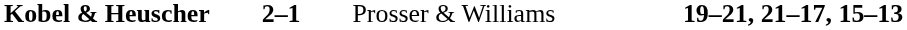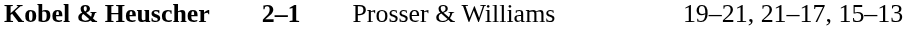Kobel & Heuscher | column 4: bold -> normal
